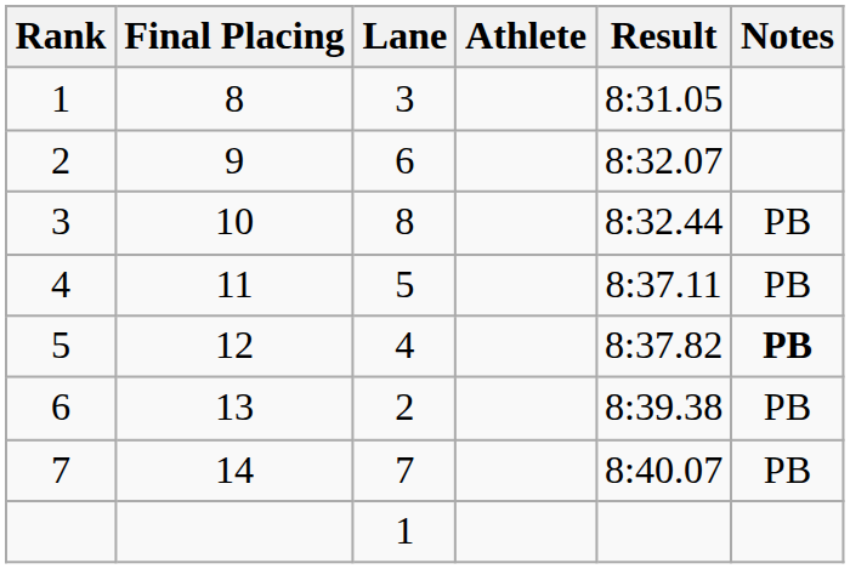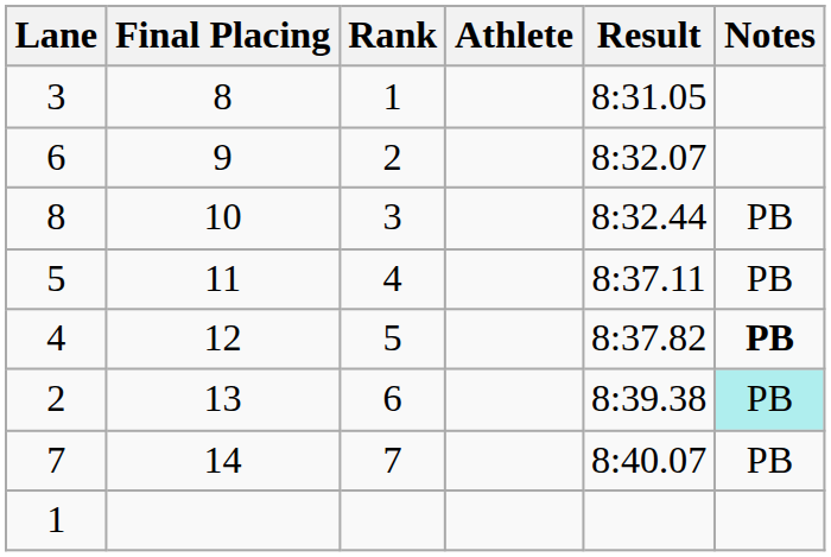columns swapped: Rank <-> Lane
row 7 | Notes: no background -> paleturquoise background
